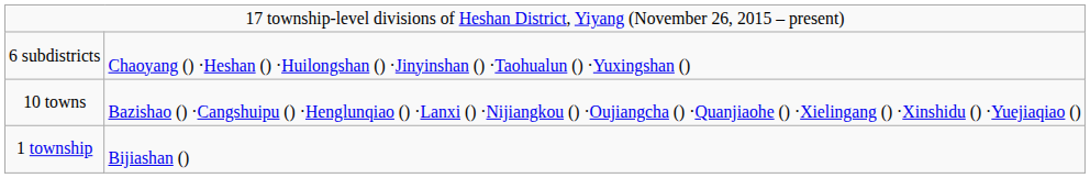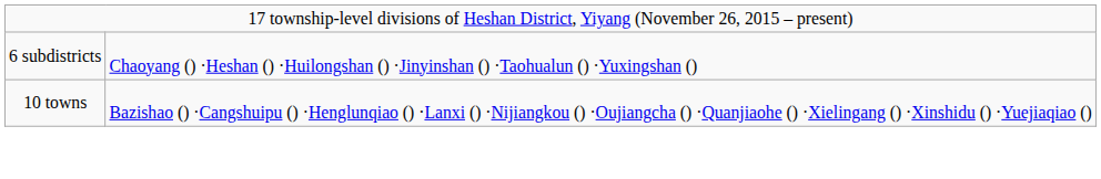- row: 1 township | Bijiashan ()
